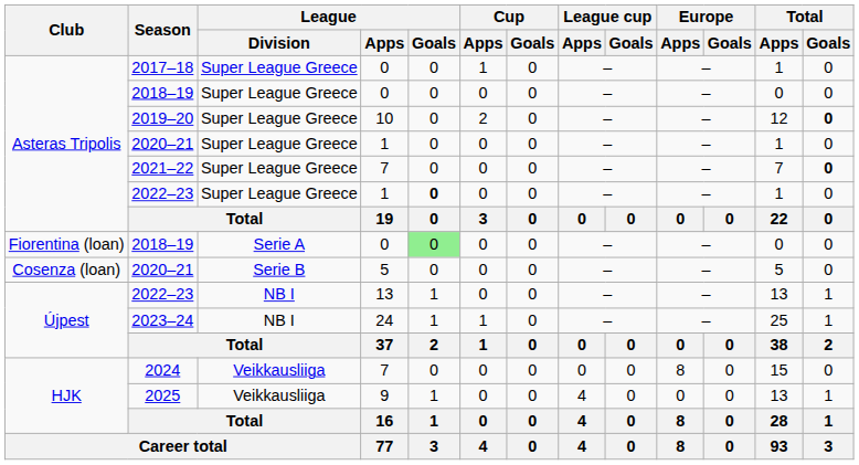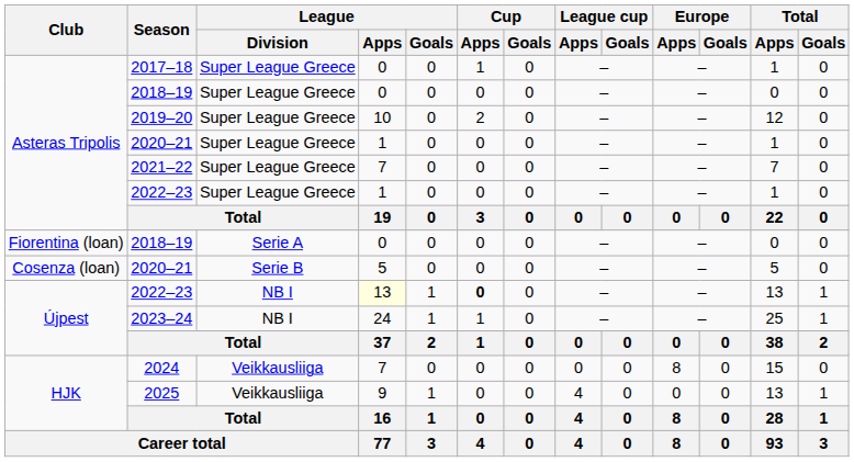2019–20 | Total / Goals: bold -> normal
2021–22 | Total / Goals: bold -> normal
Asteras Tripolis / 2022–23 | League / Goals: bold -> normal
Fiorentina (loan) / 2018–19 | League / Goals: lightgreen background -> no background
Újpest / 2022–23 | League / Apps: no background -> lightyellow background
Újpest / 2022–23 | Cup / Apps: normal -> bold
